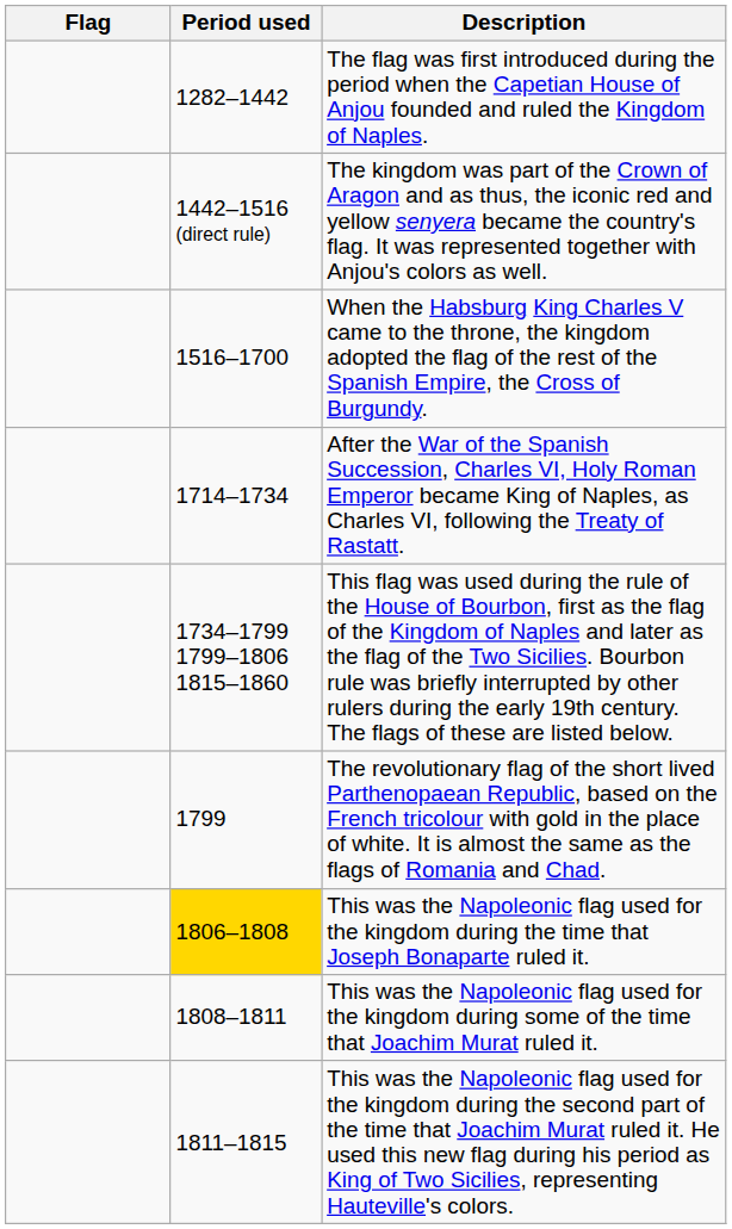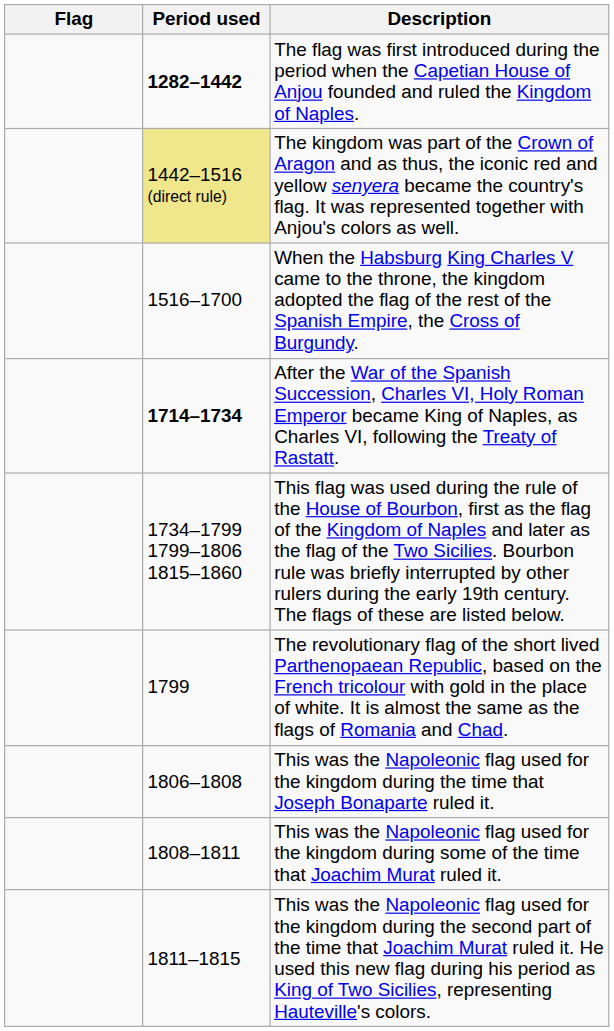row 2 | Period used: normal -> bold
row 3 | Period used: no background -> khaki background
row 5 | Period used: normal -> bold
row 8 | Period used: gold background -> no background
